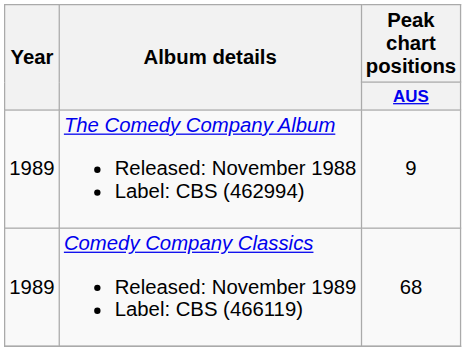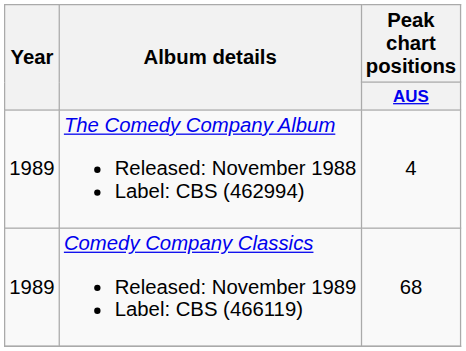row 3 | Peak chart positions / AUS: 9 -> 4
